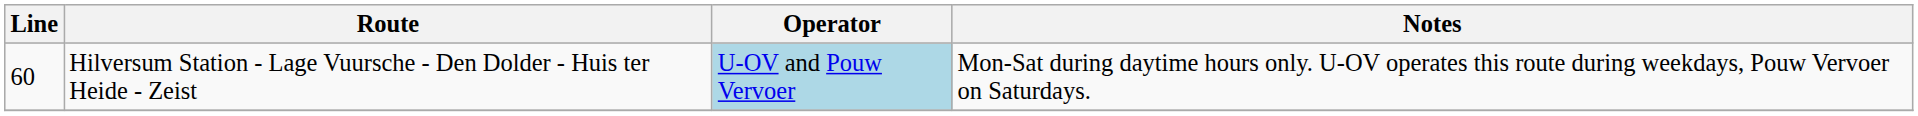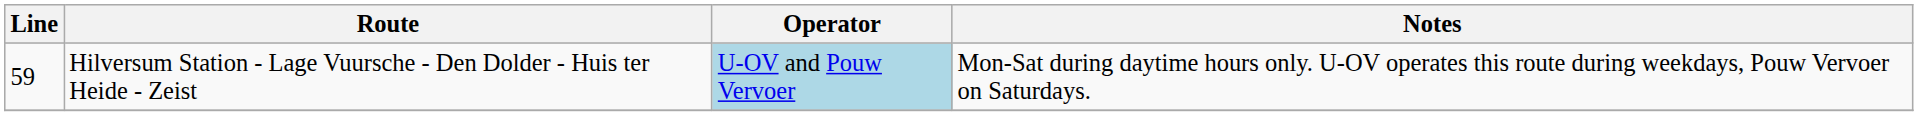row 2 | Line: 60 -> 59
